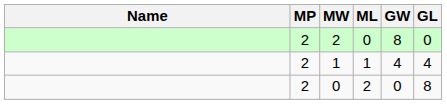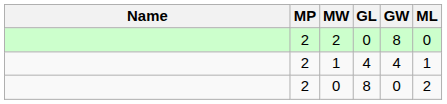columns swapped: ML <-> GL
